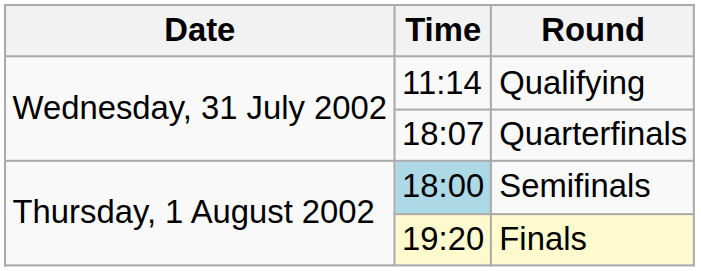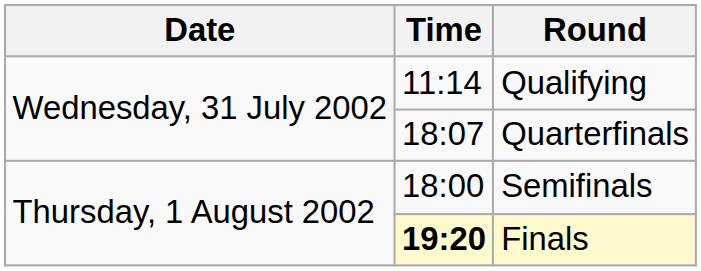Semifinals | Time: lightblue background -> no background
Finals | Time: normal -> bold
